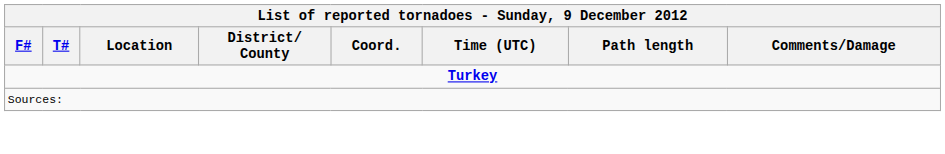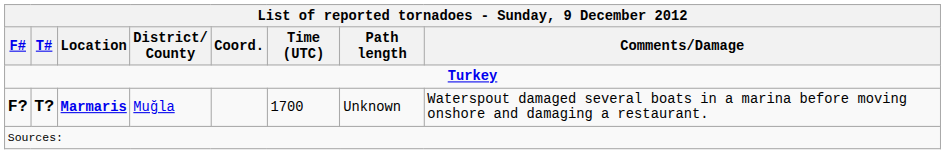+ row: F? | T? | Marmaris | Muğla | 1700 | Unknown | Waterspout damaged several boats in a marina before moving onshore and damaging a restaurant.
